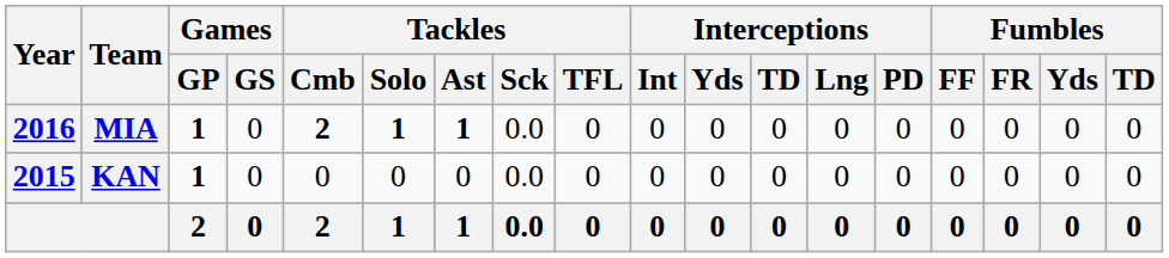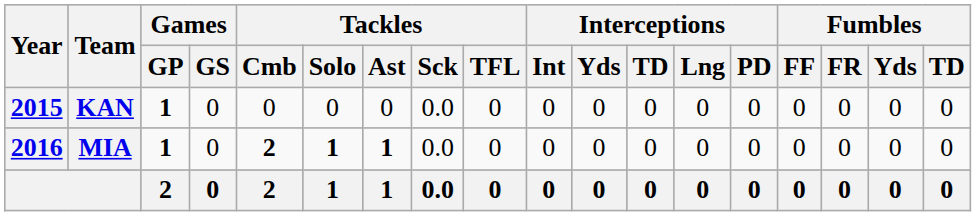rows swapped: KAN <-> MIA
